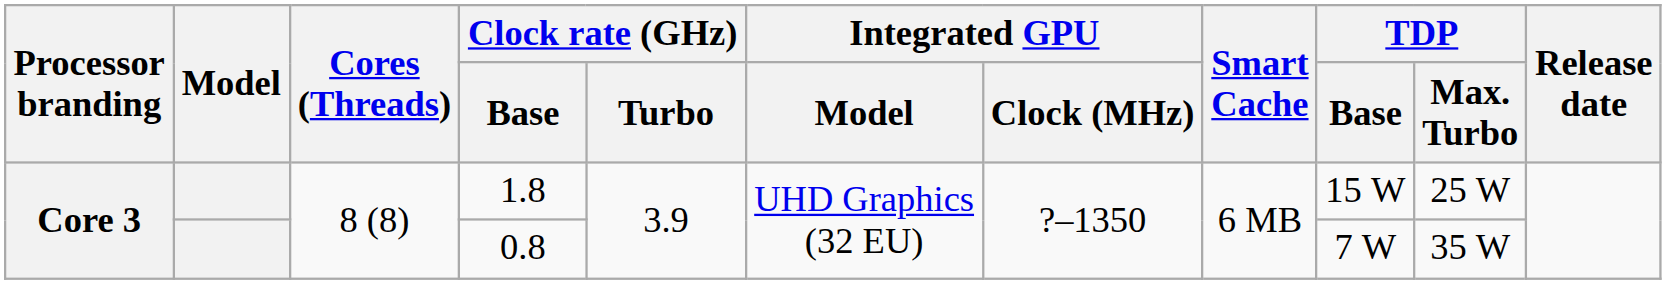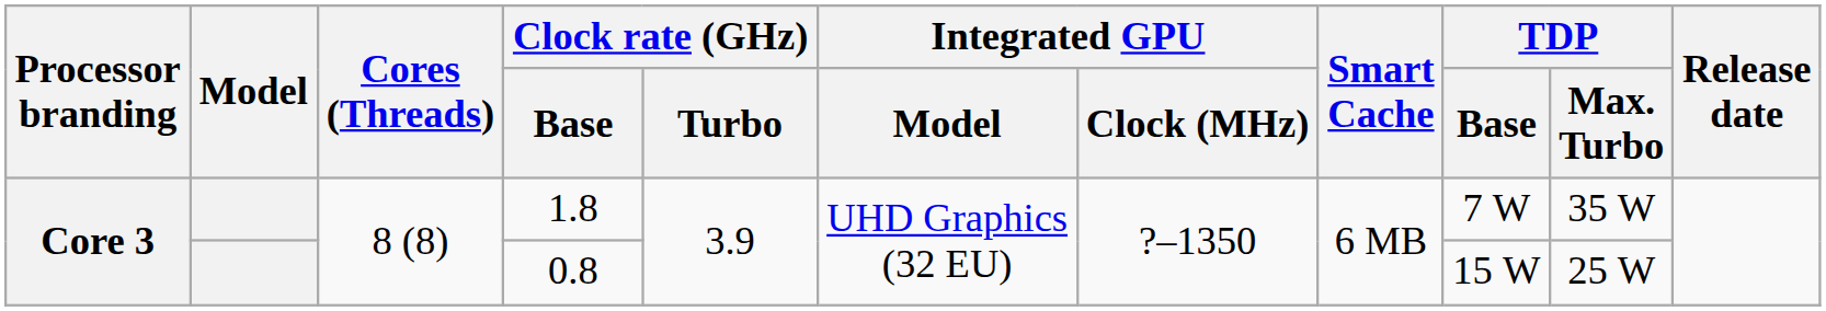1.8 | TDP / Base: 15 W -> 7 W
1.8 | TDP / Max. Turbo: 25 W -> 35 W
0.8 | TDP / Base: 7 W -> 15 W
0.8 | TDP / Max. Turbo: 35 W -> 25 W
